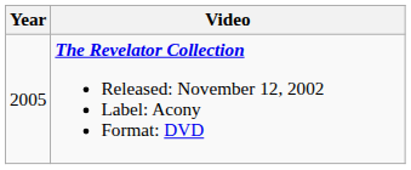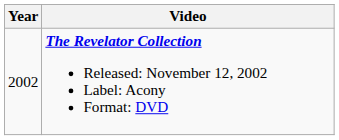row 2 | Year: 2005 -> 2002
